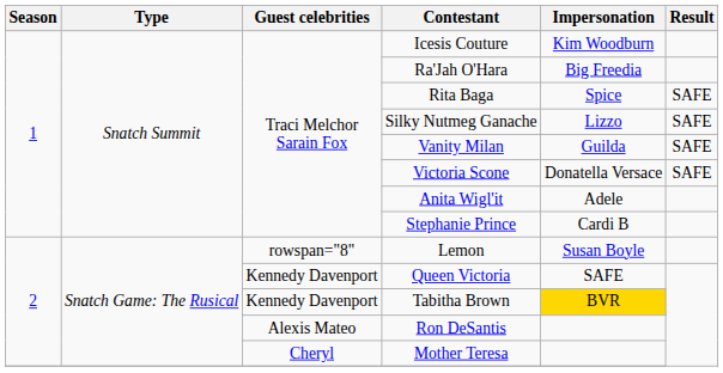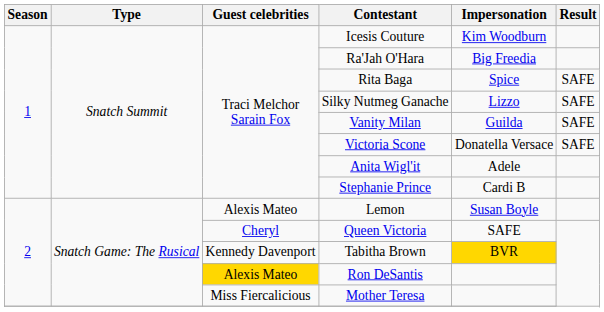Lemon | Guest celebrities: rowspan="8" -> Alexis Mateo
Queen Victoria | Guest celebrities: Kennedy Davenport -> Cheryl
Ron DeSantis | Guest celebrities: no background -> gold background
Mother Teresa | Guest celebrities: Cheryl -> Miss Fiercalicious
